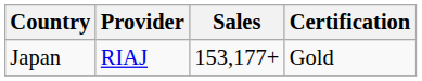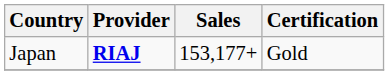Japan | Provider: normal -> bold
